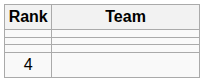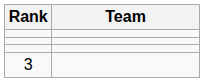row 5 | Rank: 4 -> 3
